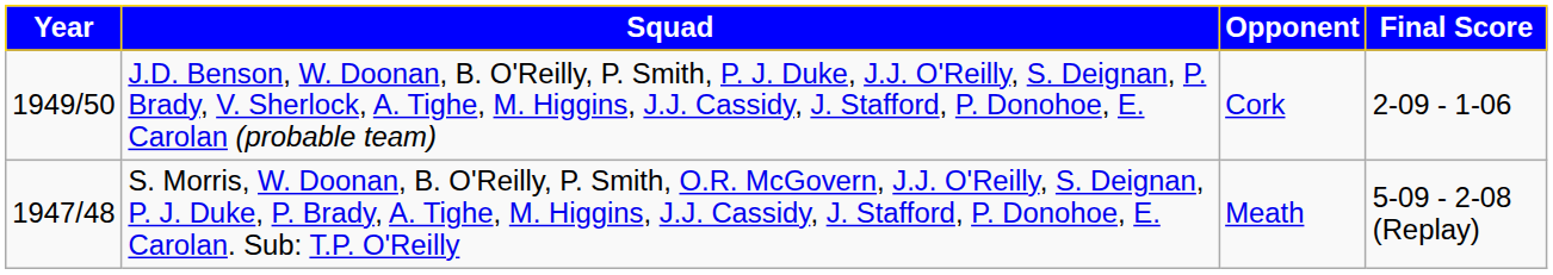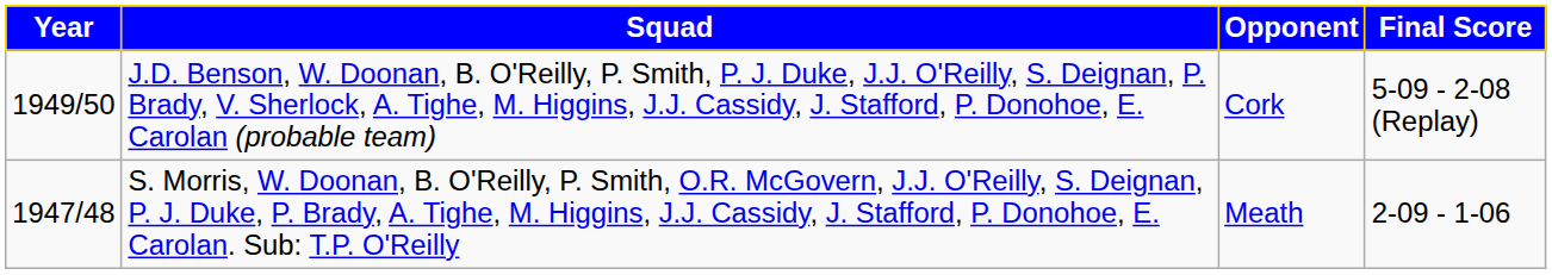row 2 | Final Score: 2-09 - 1-06 -> 5-09 - 2-08 (Replay)
row 3 | Final Score: 5-09 - 2-08 (Replay) -> 2-09 - 1-06
